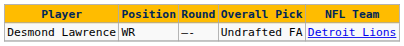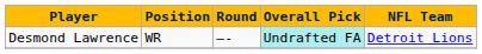Desmond Lawrence | Overall Pick: no background -> paleturquoise background
